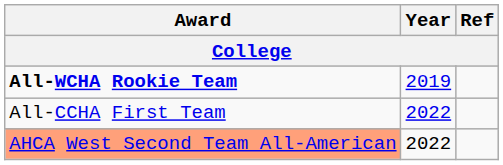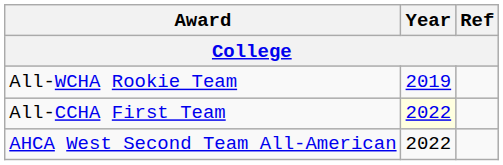row 3 | Award: bold -> normal
row 4 | Year: no background -> lightyellow background
row 5 | Award: lightsalmon background -> no background
